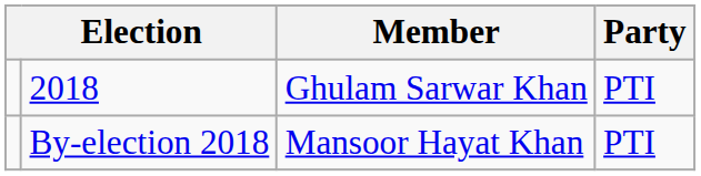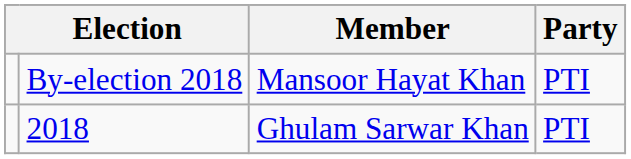rows swapped: 2018 <-> By-election 2018
